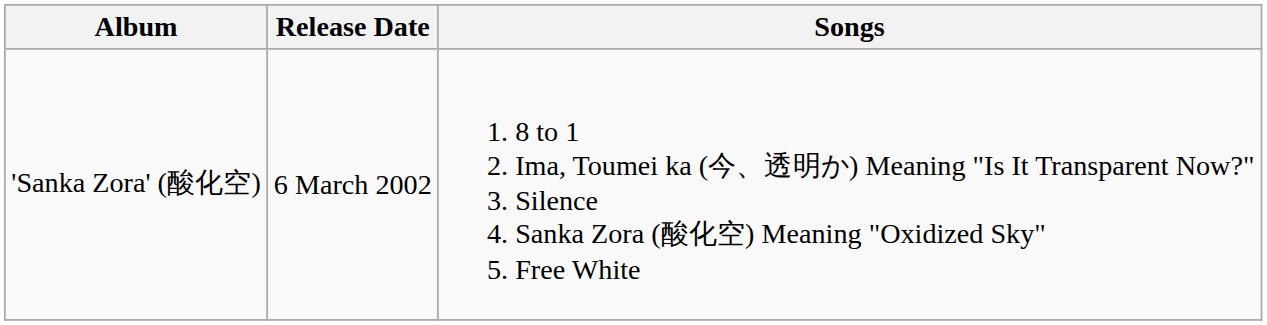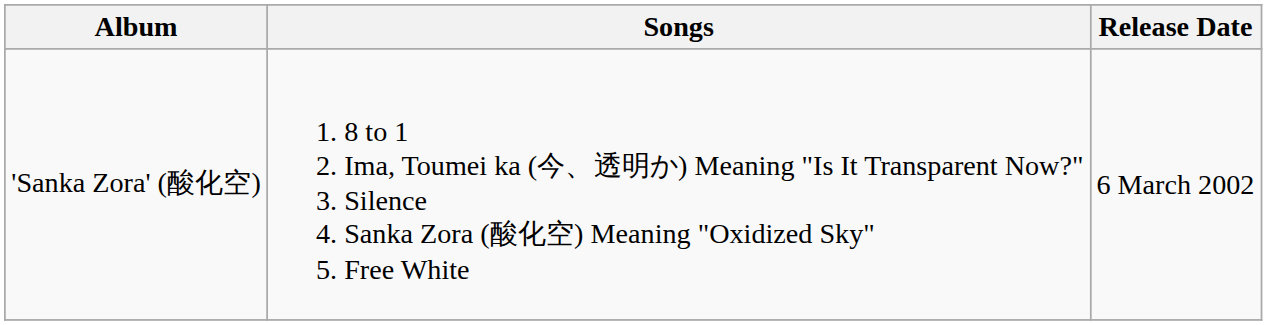columns swapped: Release Date <-> Songs
